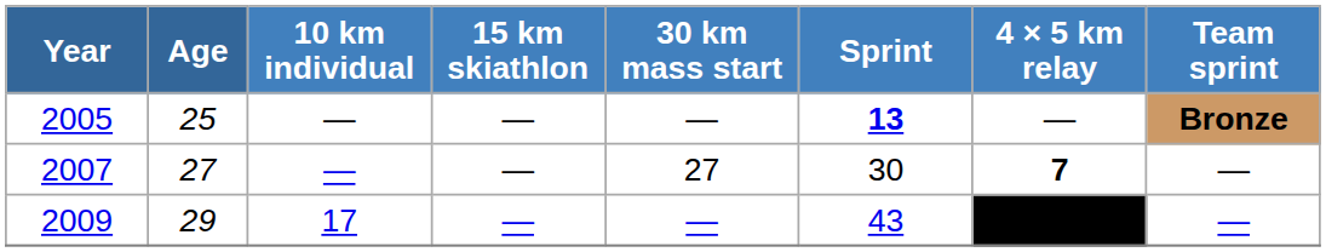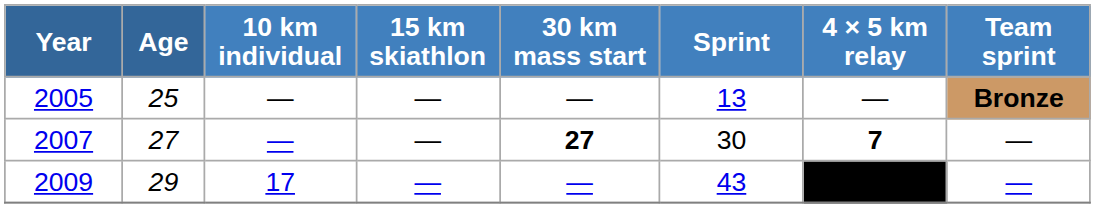2005 | Sprint: bold -> normal
2007 | 30 km mass start: normal -> bold
